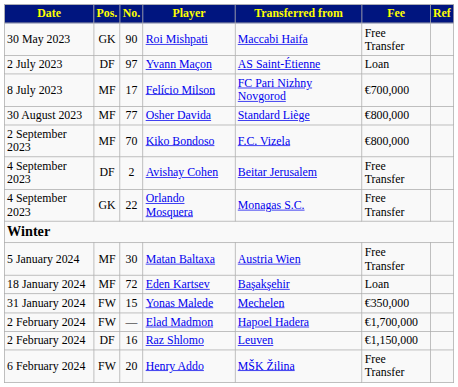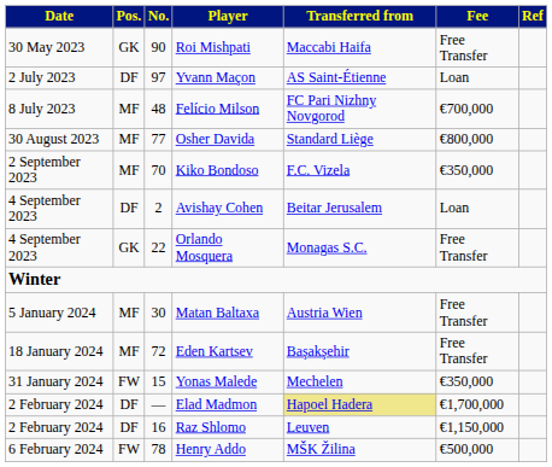Felício Milson | No.: 17 -> 48
Kiko Bondoso | Fee: €800,000 -> €350,000
Avishay Cohen | Fee: Free Transfer -> Loan
Eden Kartsev | Fee: Loan -> Free Transfer
Elad Madmon | Pos.: FW -> DF
Elad Madmon | Transferred from: no background -> khaki background
Henry Addo | No.: 20 -> 78
Henry Addo | Fee: Free Transfer -> €500,000
